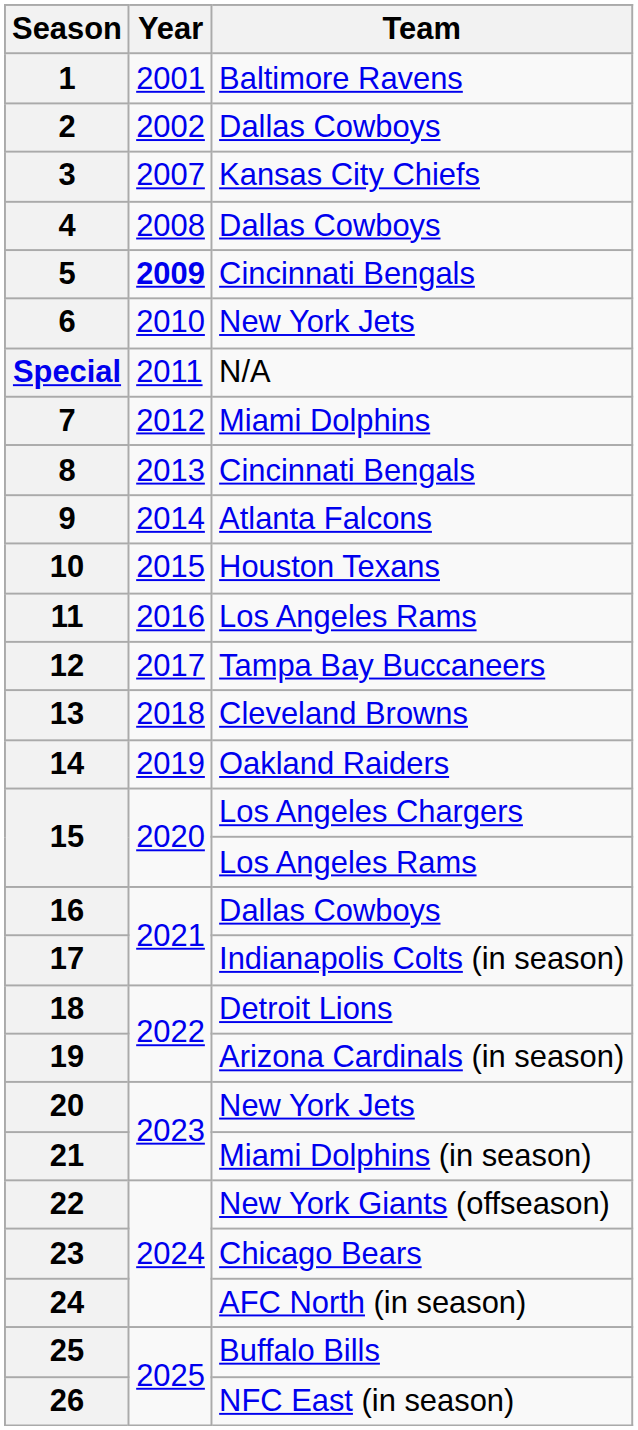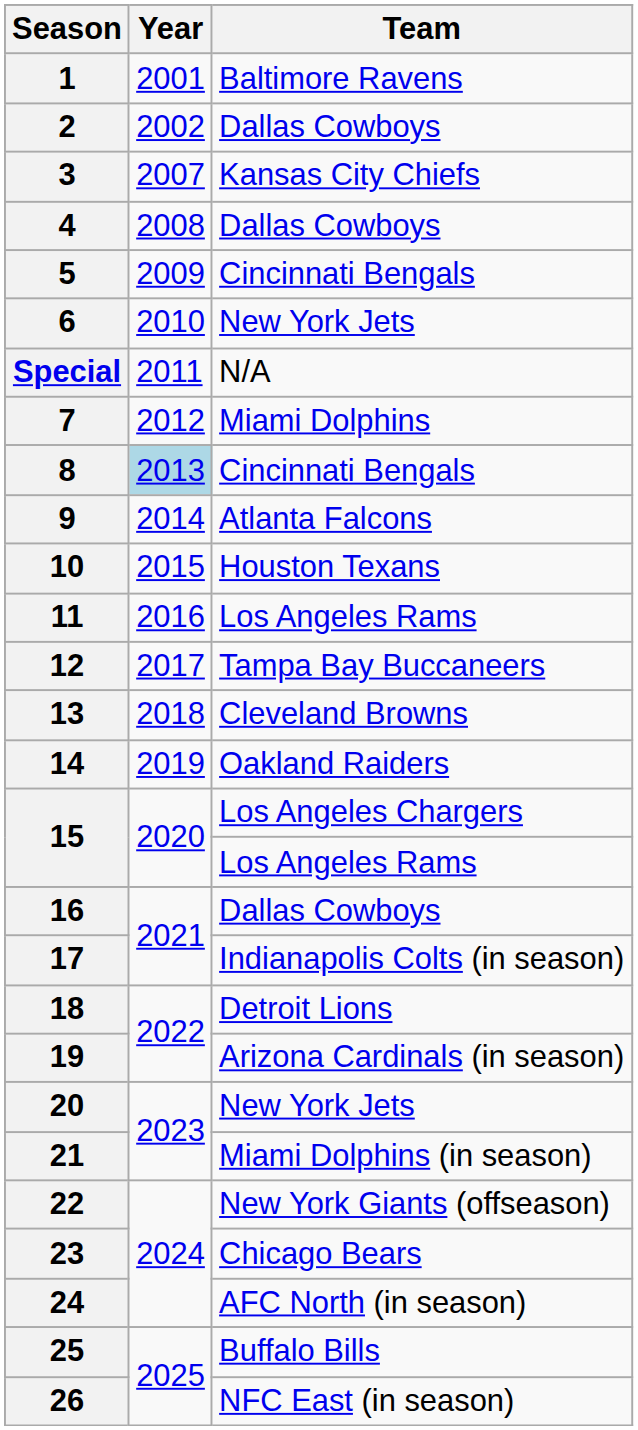5 | Year: bold -> normal
8 | Year: no background -> lightblue background
